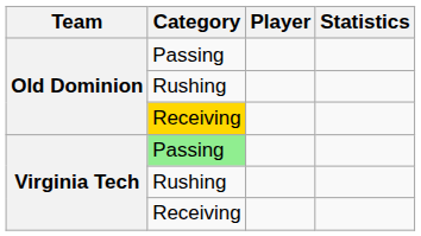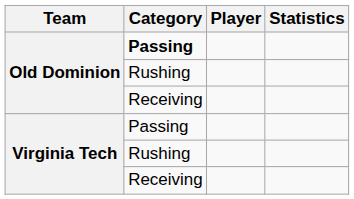Old Dominion / Passing | Category: normal -> bold
Old Dominion / Receiving | Category: gold background -> no background
Virginia Tech / Passing | Category: lightgreen background -> no background
